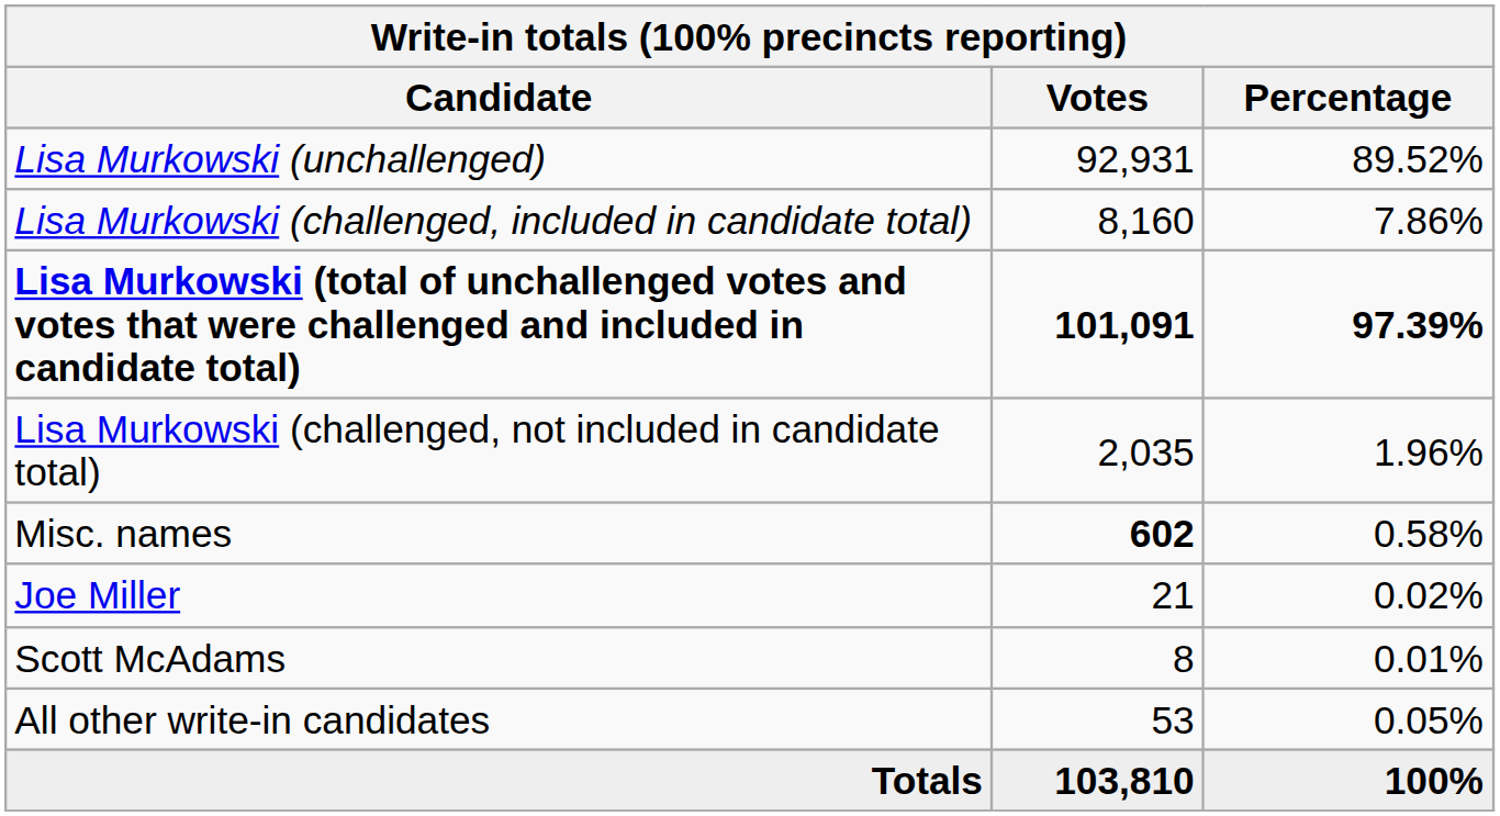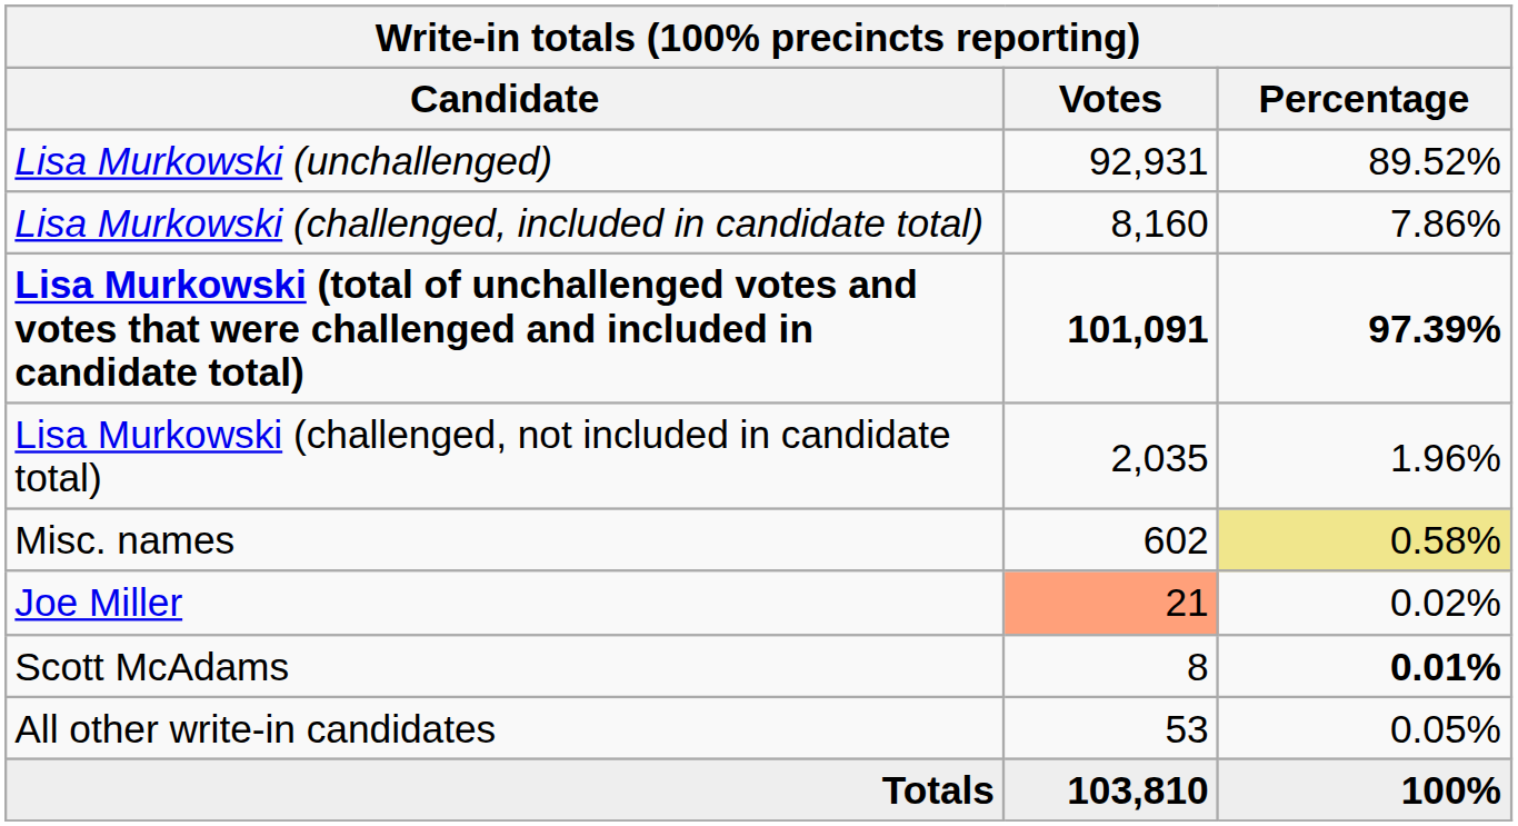Misc. names | Votes: bold -> normal
Misc. names | Percentage: no background -> khaki background
Joe Miller | Votes: no background -> lightsalmon background
Scott McAdams | Percentage: normal -> bold
